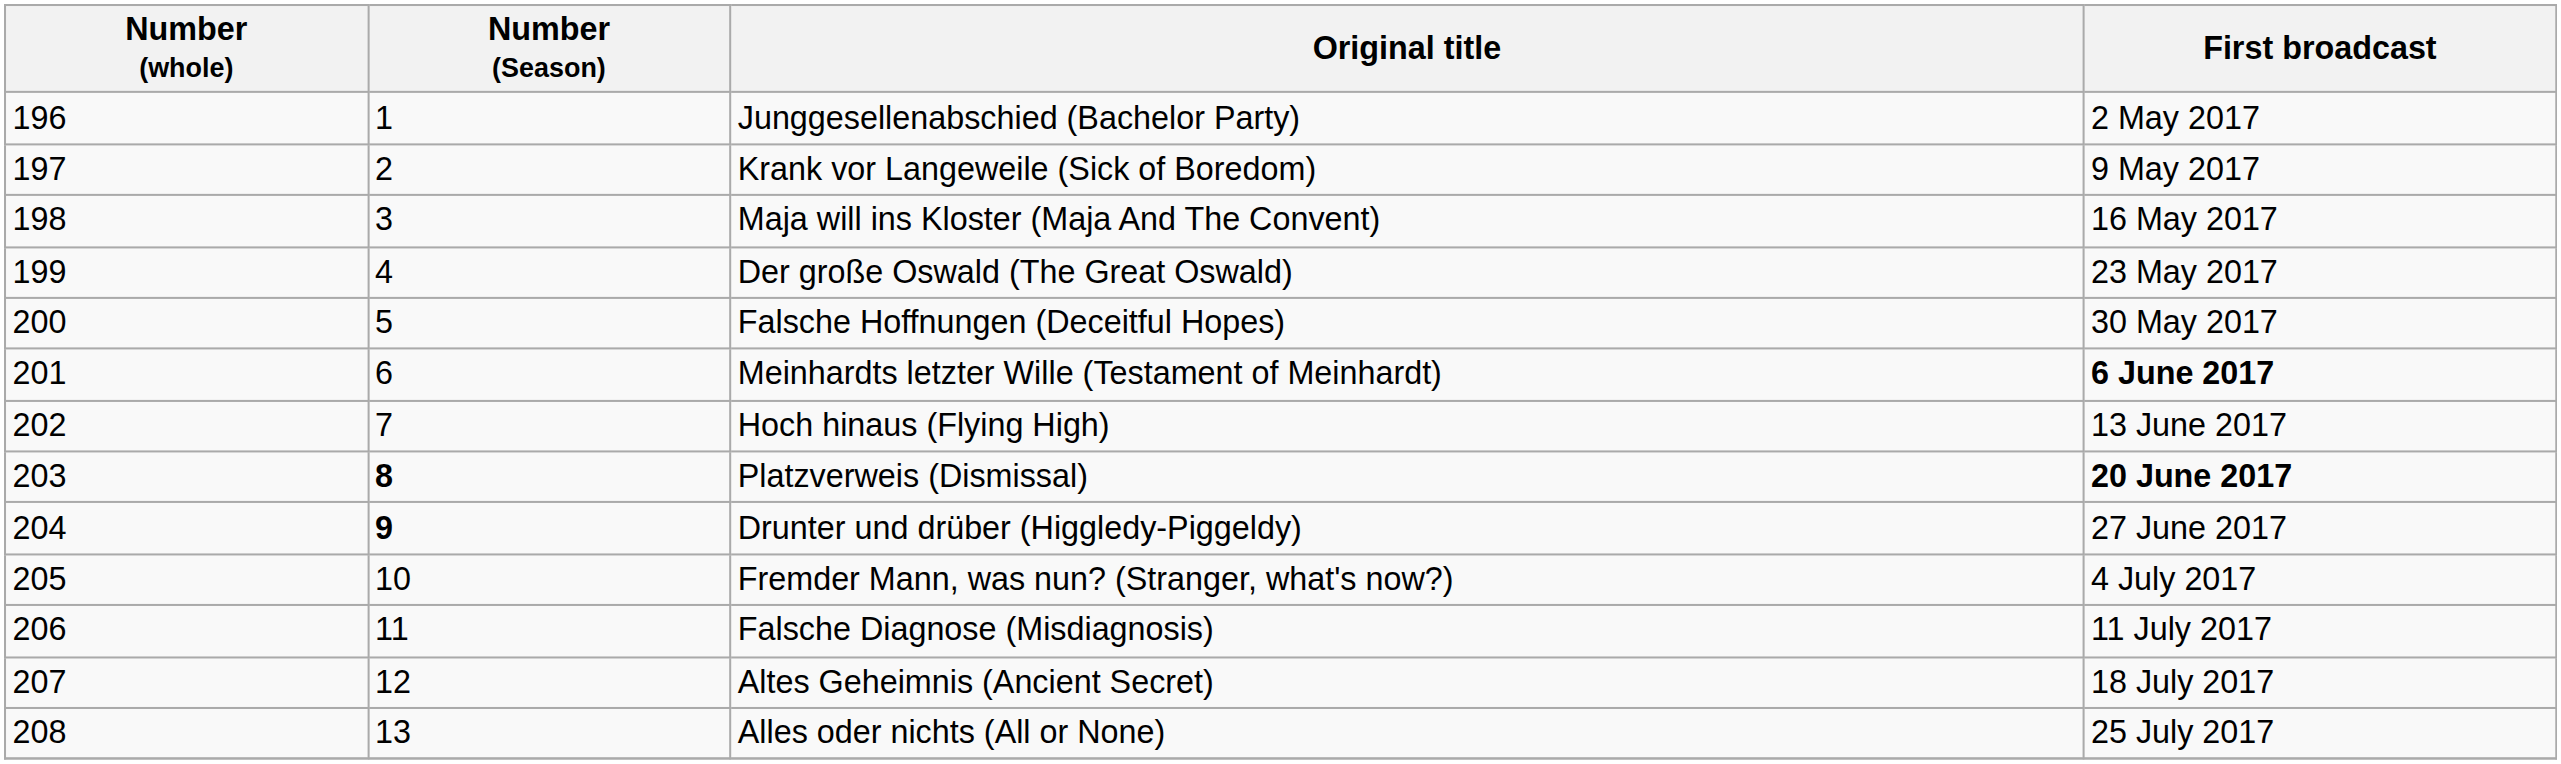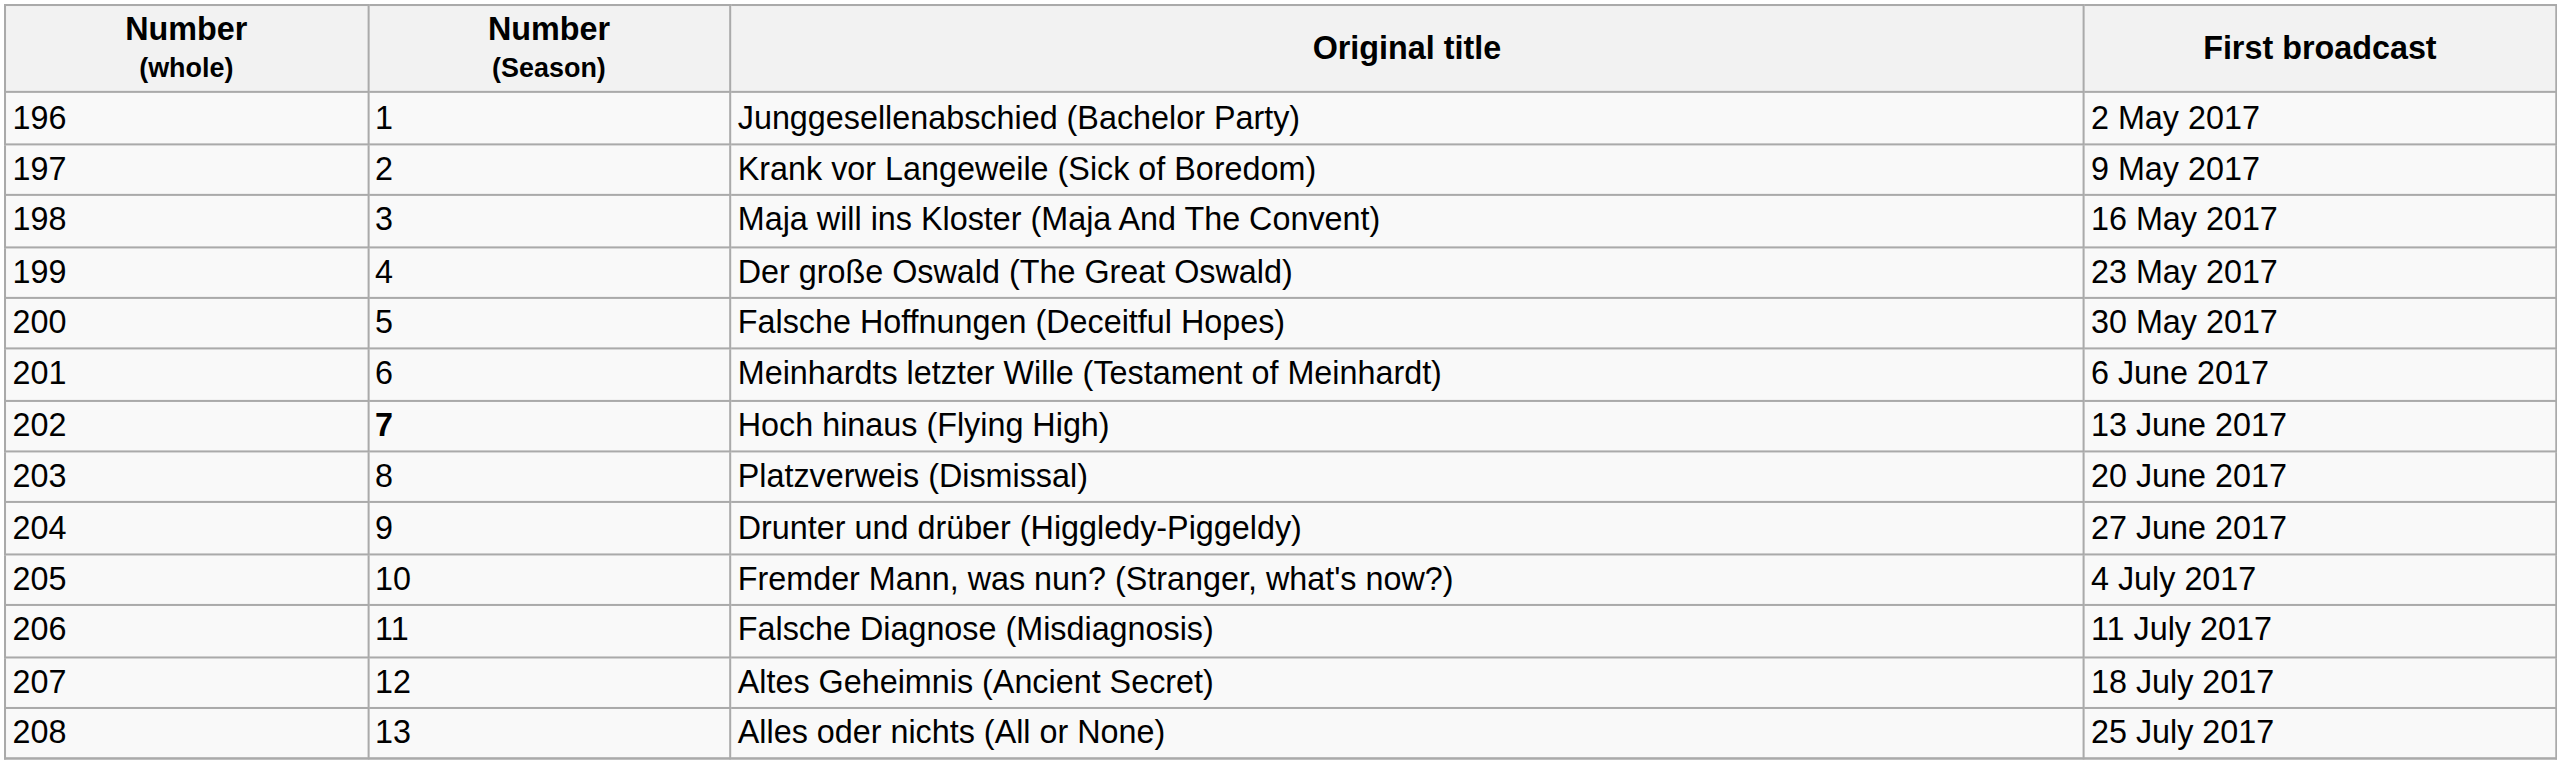Meinhardts letzter Wille (Testament of Meinhardt) | First broadcast: bold -> normal
Hoch hinaus (Flying High) | Number (Season): normal -> bold
Platzverweis (Dismissal) | Number (Season): bold -> normal
Platzverweis (Dismissal) | First broadcast: bold -> normal
Drunter und drüber (Higgledy-Piggeldy) | Number (Season): bold -> normal
